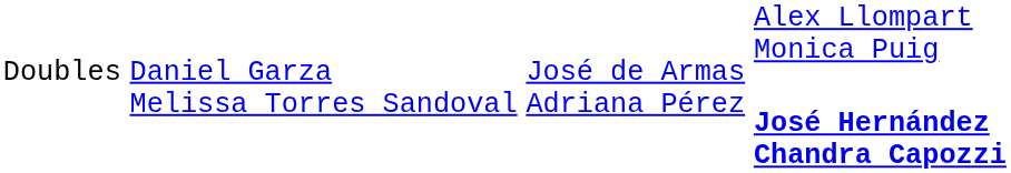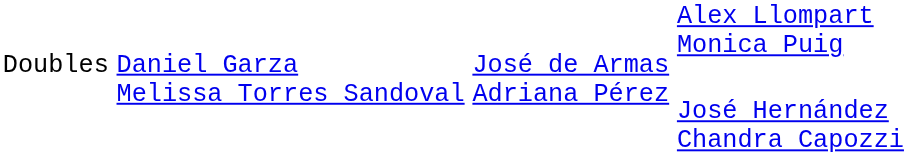row 2 | column 4: bold -> normal
